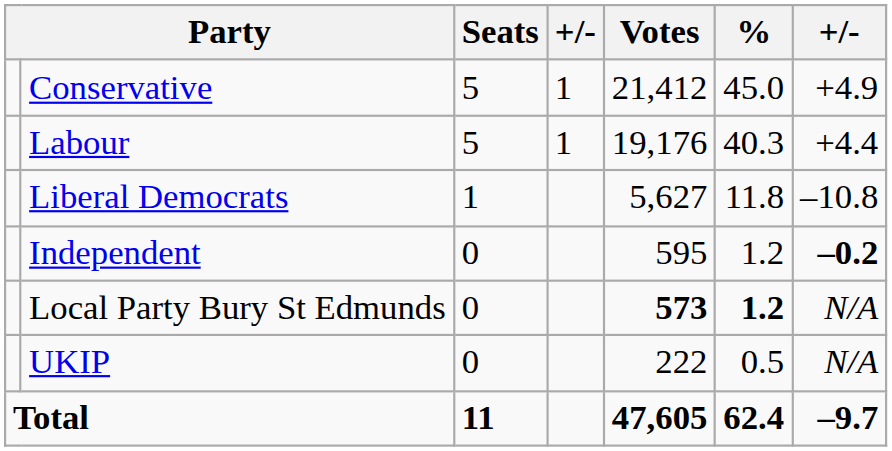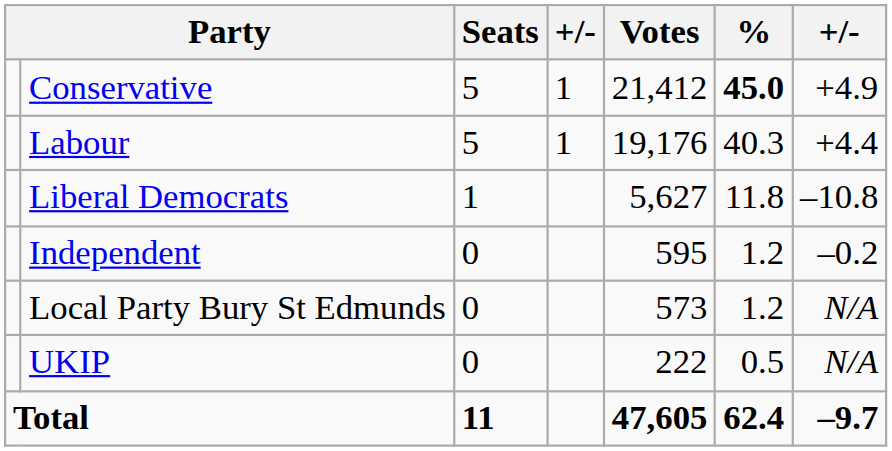Conservative | %: normal -> bold
Independent | column 7: bold -> normal
Local Party Bury St Edmunds | Votes: bold -> normal
Local Party Bury St Edmunds | %: bold -> normal
